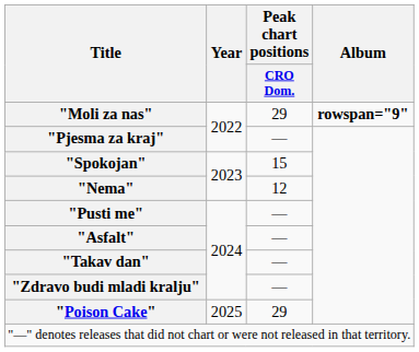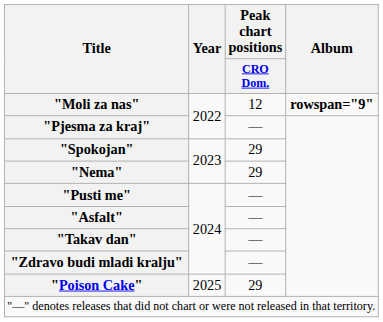"Moli za nas" | Peak chart positions / CRO Dom.: 29 -> 12
"Spokojan" | Peak chart positions / CRO Dom.: 15 -> 29
"Nema" | Peak chart positions / CRO Dom.: 12 -> 29
